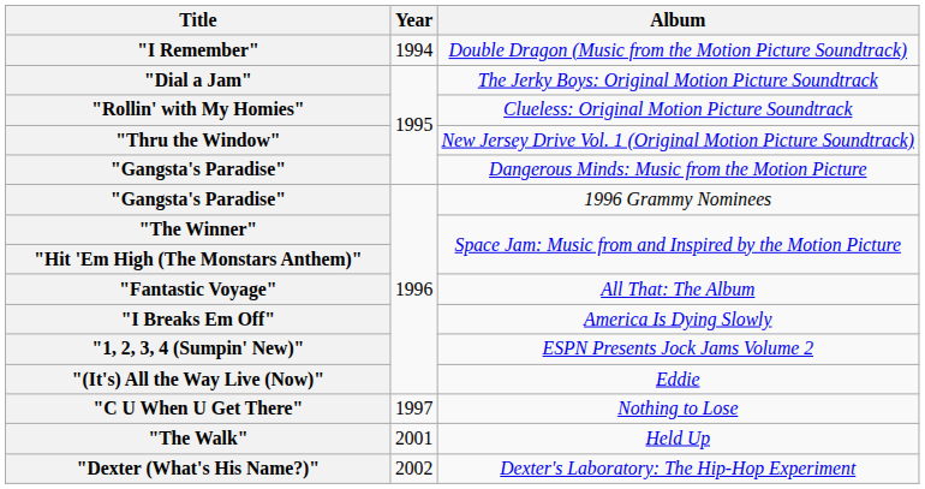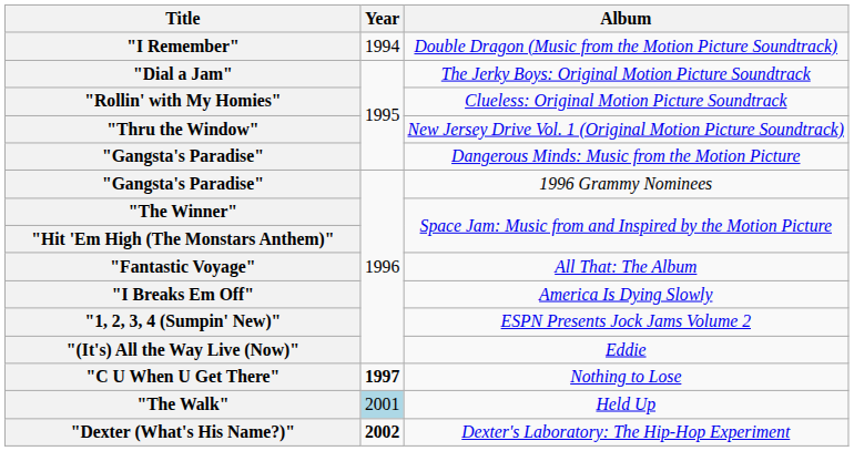"C U When U Get There" | Year: normal -> bold
"The Walk" | Year: no background -> lightblue background
"Dexter (What's His Name?)" | Year: normal -> bold
